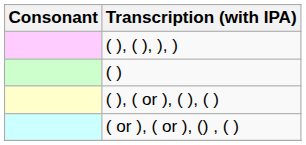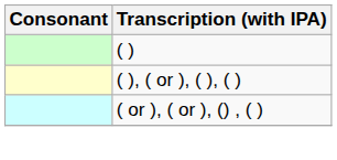- row: ( ), ( ), ), )
